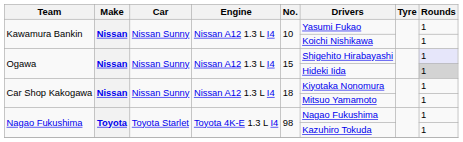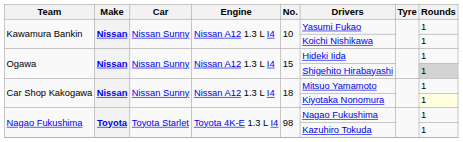row 4 | Drivers: Shigehito Hirabayashi -> Hideki Iida
row 4 | Rounds: lavender background -> no background
row 5 | Drivers: Hideki Iida -> Shigehito Hirabayashi
row 6 | Drivers: Kiyotaka Nonomura -> Mitsuo Yamamoto
row 7 | Drivers: Mitsuo Yamamoto -> Kiyotaka Nonomura
row 7 | Rounds: no background -> lightyellow background
